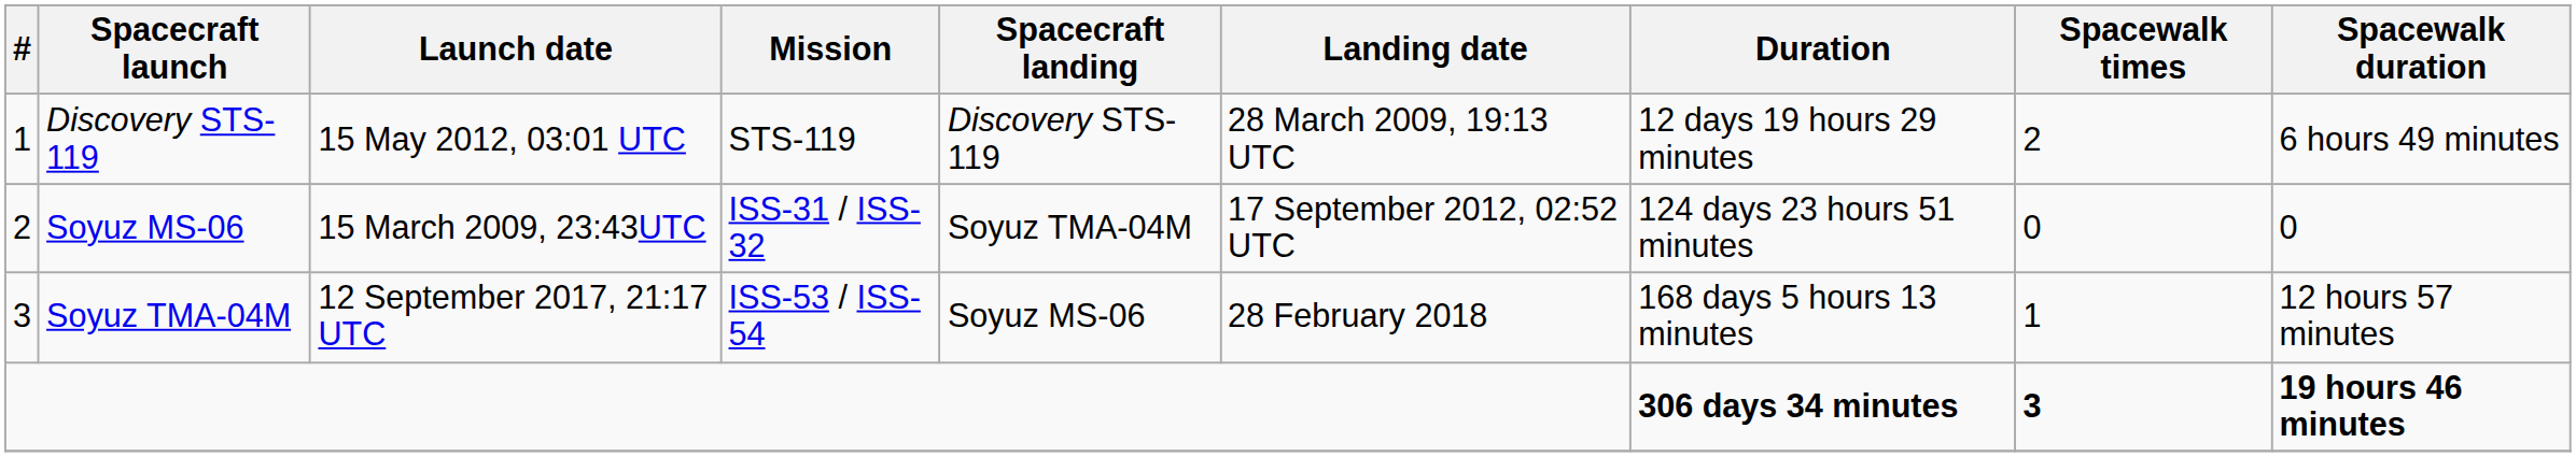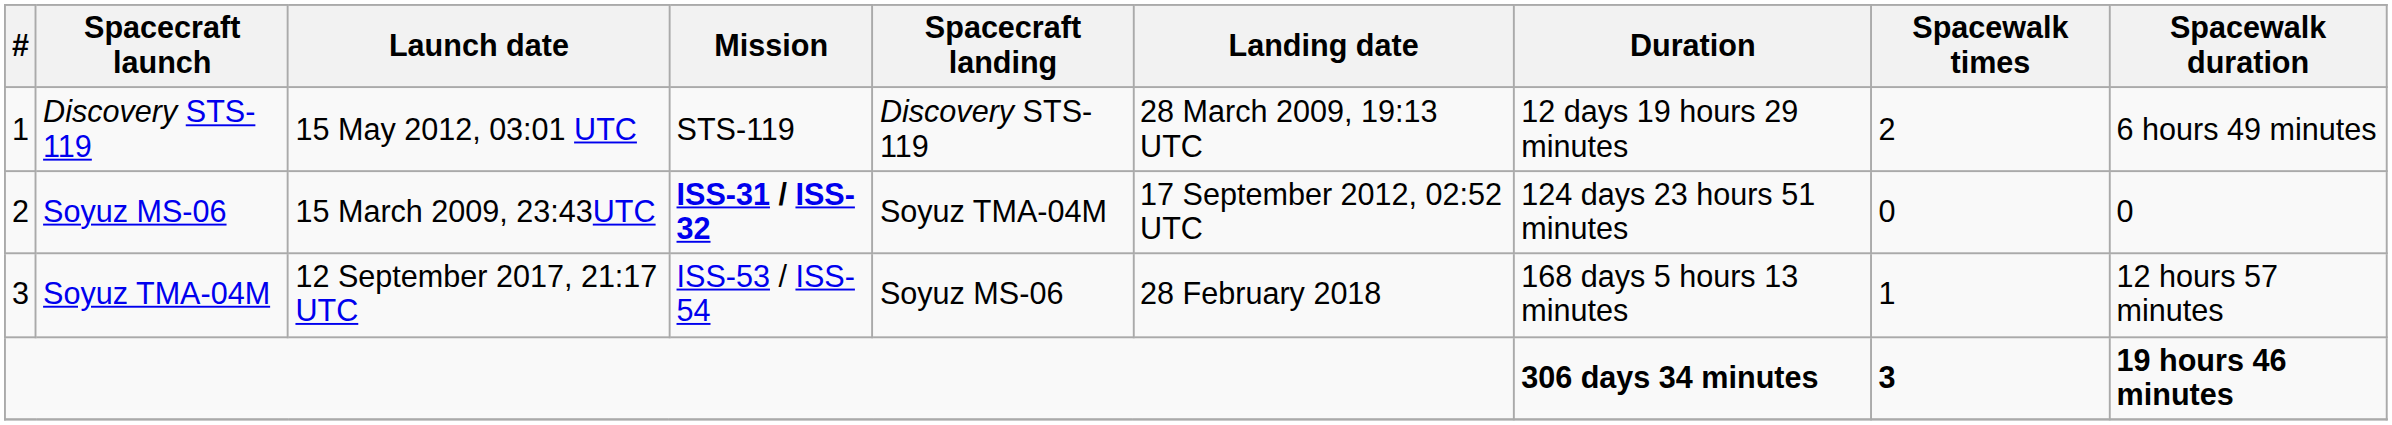row 3 | Mission: normal -> bold
